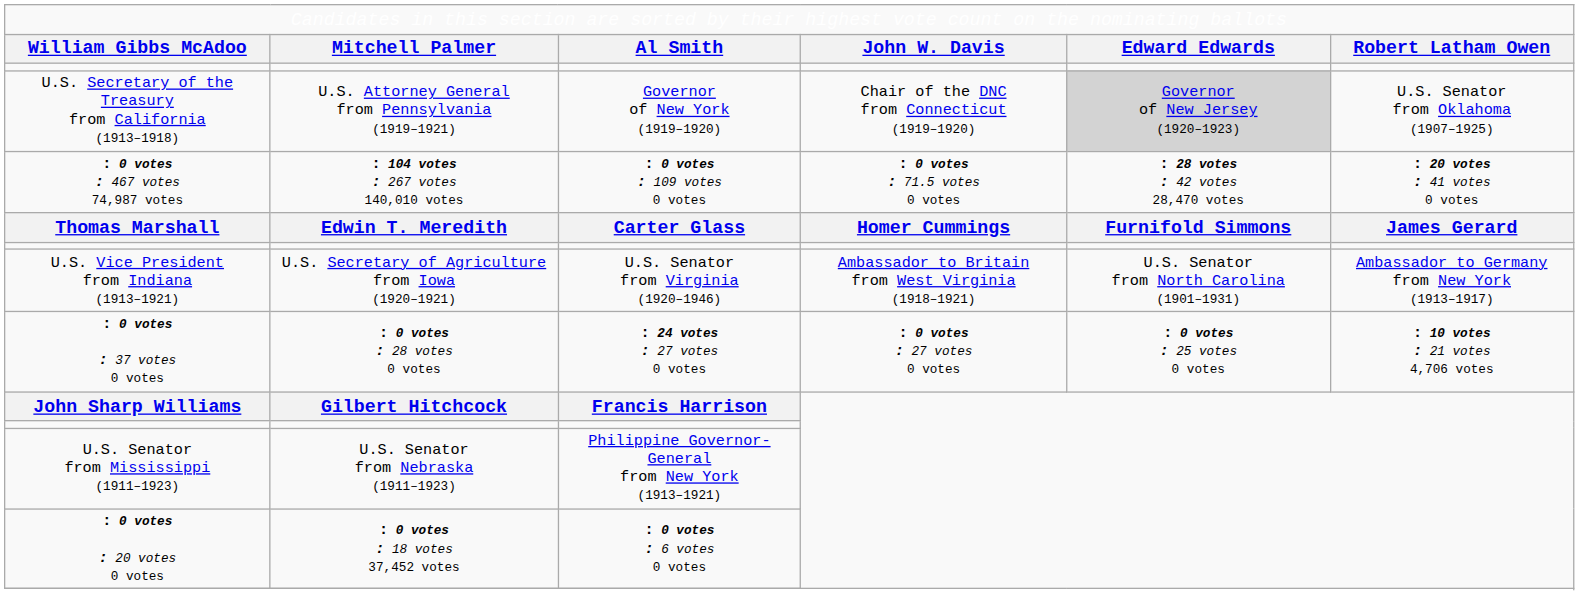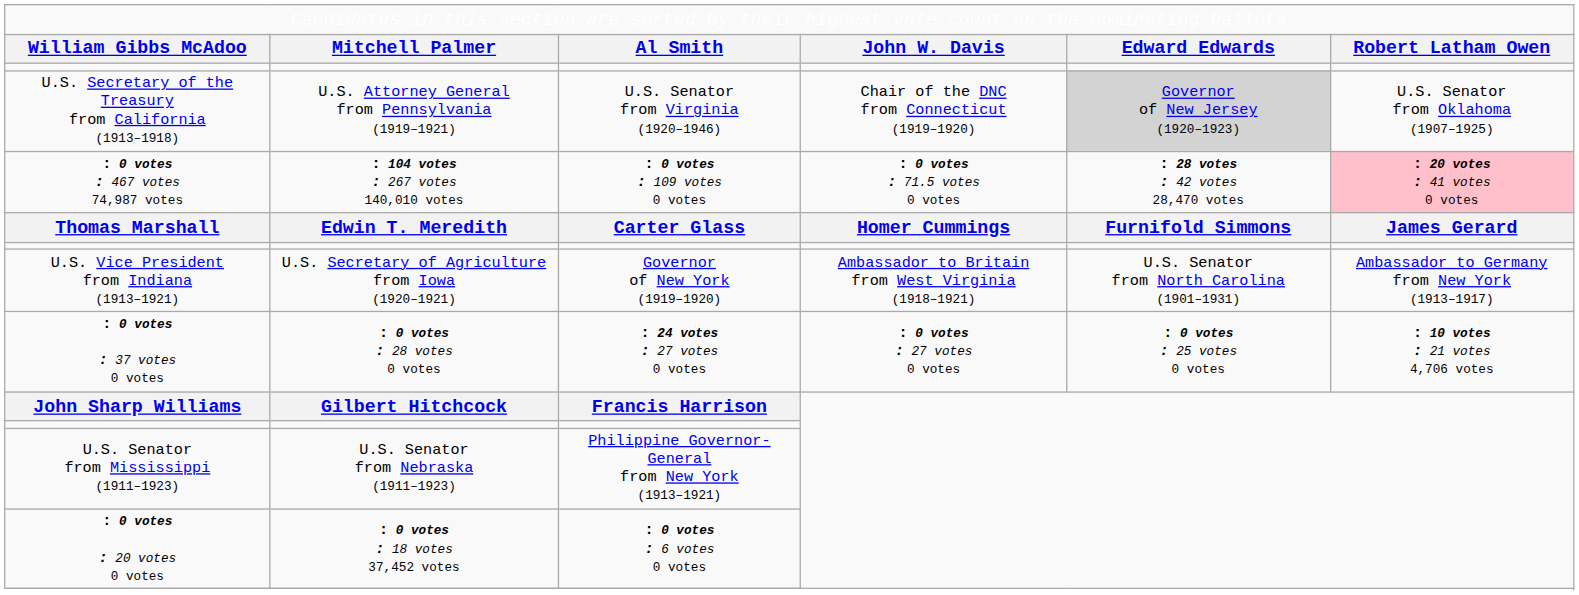U.S. Secretary of the Treasury from California (1913–1918) | column 3: Governor of New York (1919–1920) -> U.S. Senator from Virginia (1920–1946)
: 0 votes : 467 votes 74,987 votes | column 6: no background -> pink background
U.S. Vice President from Indiana (1913–1921) | column 3: U.S. Senator from Virginia (1920–1946) -> Governor of New York (1919–1920)
